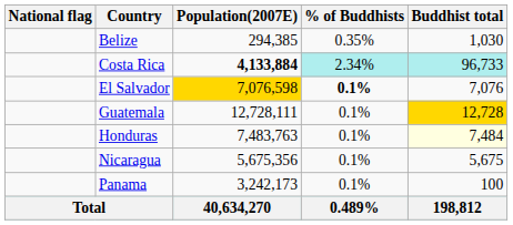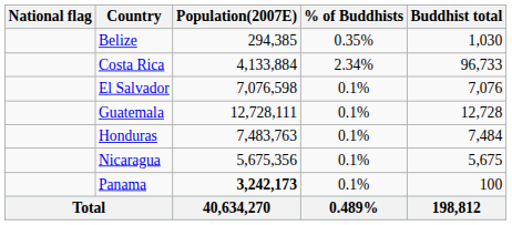Costa Rica | Population(2007E): bold -> normal
Costa Rica | % of Buddhists: paleturquoise background -> no background
Costa Rica | Buddhist total: paleturquoise background -> no background
El Salvador | Population(2007E): gold background -> no background
El Salvador | % of Buddhists: bold -> normal
Guatemala | Buddhist total: gold background -> no background
Honduras | Buddhist total: lightyellow background -> no background
Panama | Population(2007E): normal -> bold
